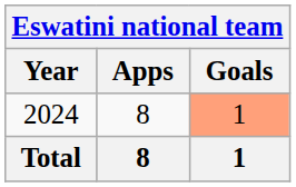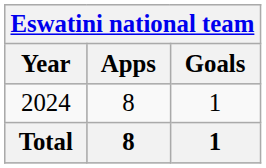2024 | Goals: lightsalmon background -> no background
